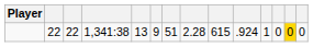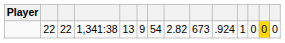row 2 | column 7: 51 -> 54
row 2 | column 8: 2.28 -> 2.82
row 2 | column 9: 615 -> 673
